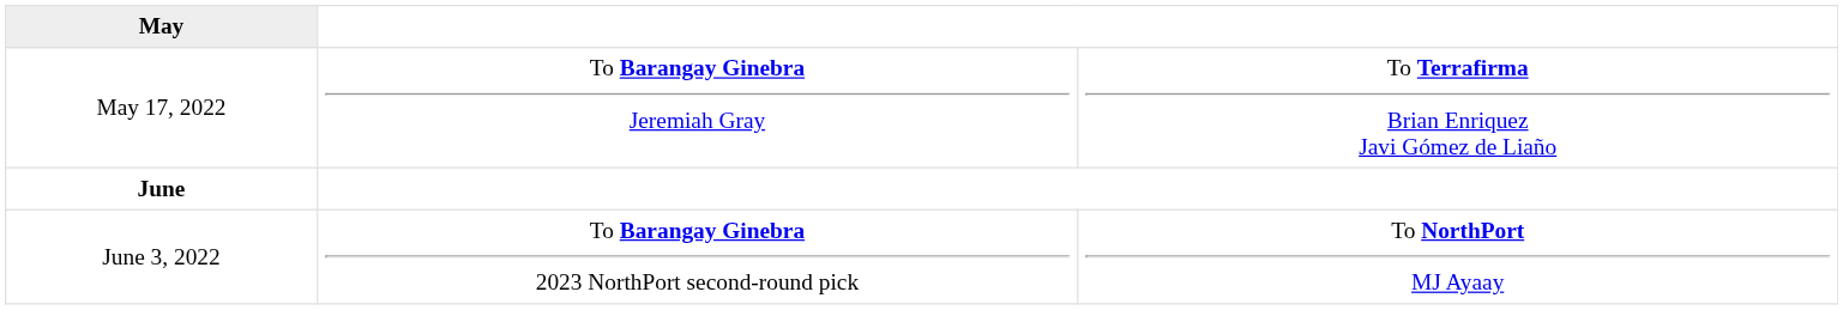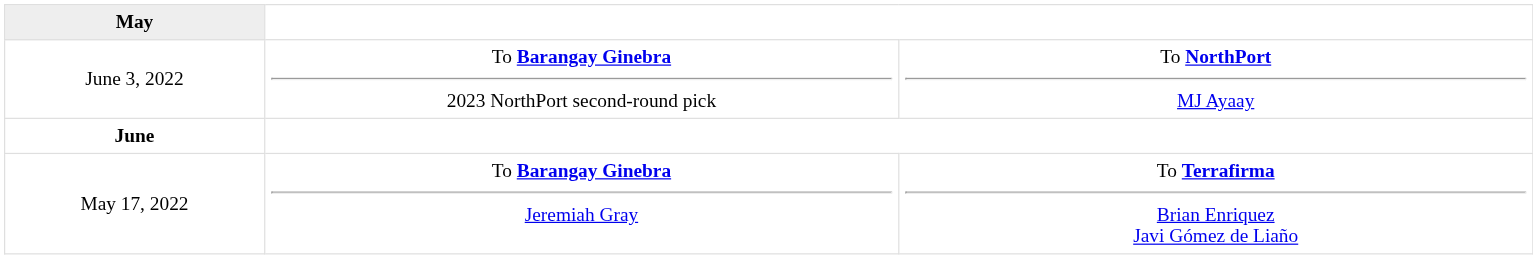rows swapped: May 17, 2022 <-> June 3, 2022
